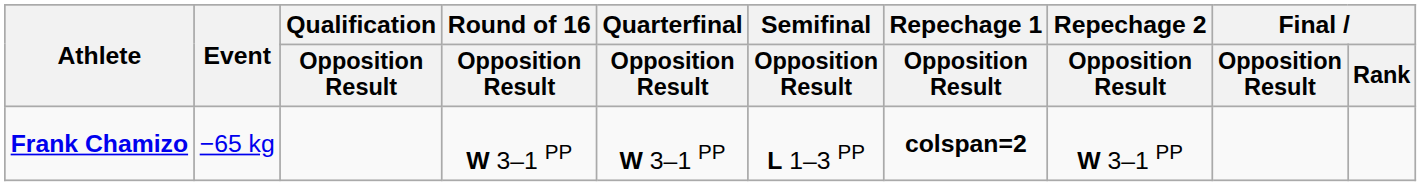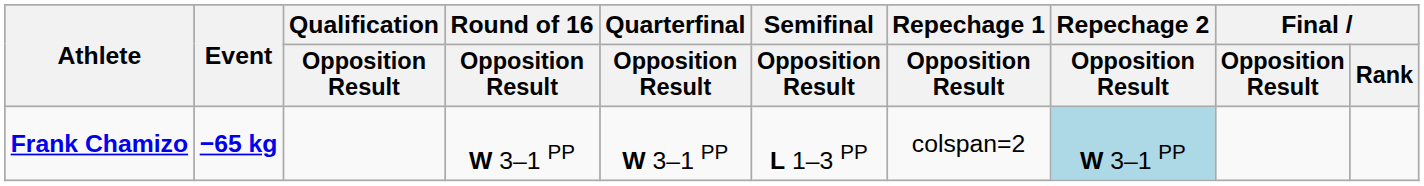Frank Chamizo | Event: normal -> bold
Frank Chamizo | Repechage 1 / Opposition Result: bold -> normal
Frank Chamizo | Repechage 2 / Opposition Result: no background -> lightblue background
